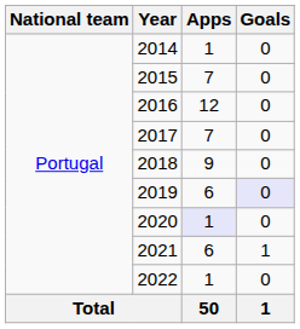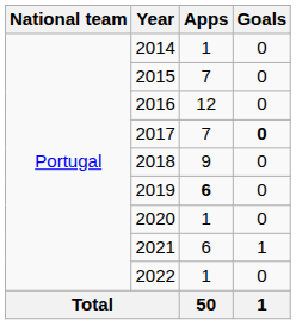2017 | Goals: normal -> bold
2019 | Apps: normal -> bold
2019 | Goals: lavender background -> no background
2020 | Apps: lavender background -> no background
